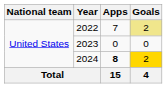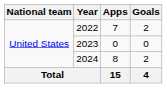2022 | Goals: khaki background -> no background
2024 | Apps: bold -> normal
2024 | Goals: gold background -> no background
